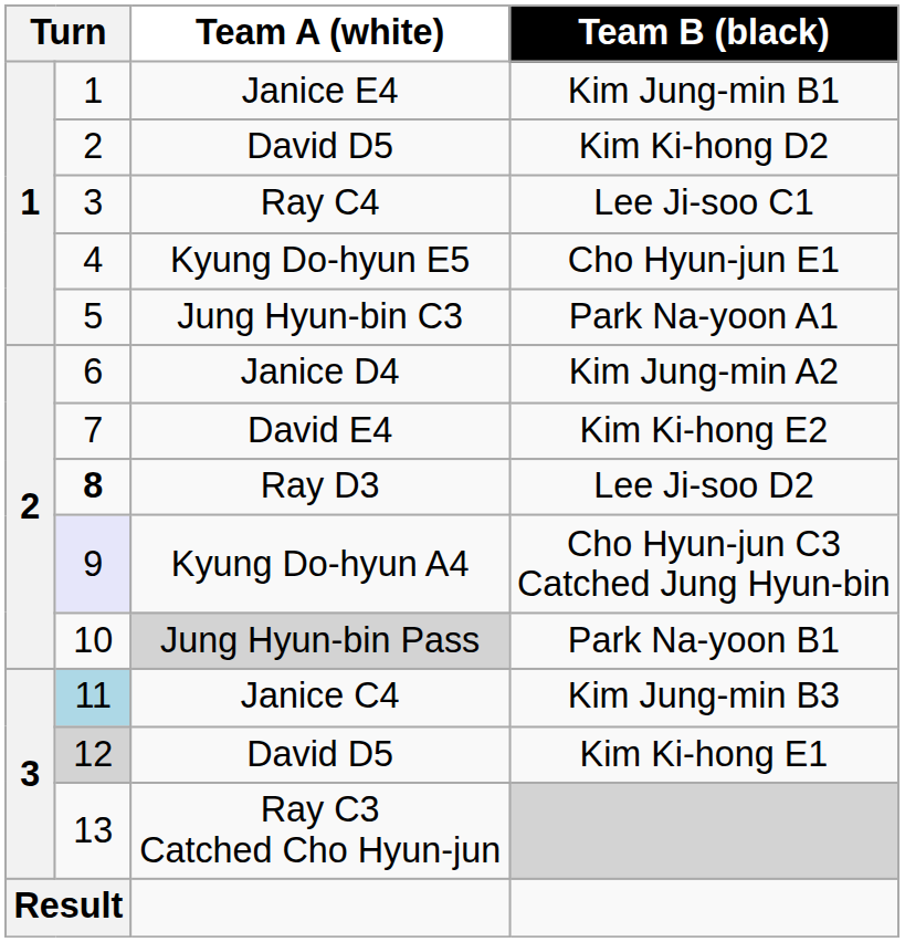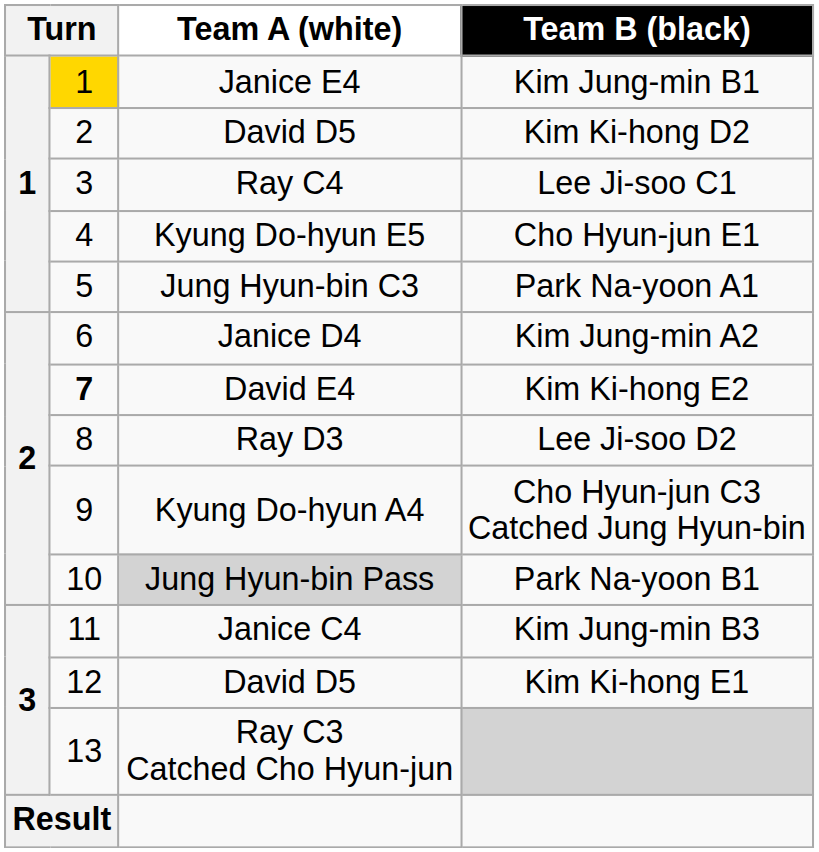Janice E4 | column 2: no background -> gold background
David E4 | column 2: normal -> bold
Ray D3 | column 2: bold -> normal
Kyung Do-hyun A4 | column 2: lavender background -> no background
Janice C4 | column 2: lightblue background -> no background
David D5 / Kim Ki-hong E1 | column 2: lightgrey background -> no background
